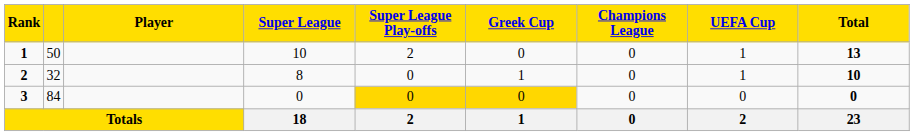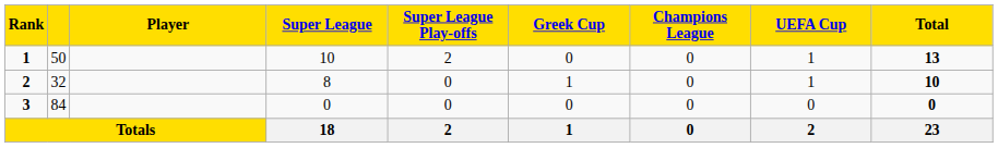3 | Super League Play-offs: gold background -> no background
3 | Greek Cup: gold background -> no background
